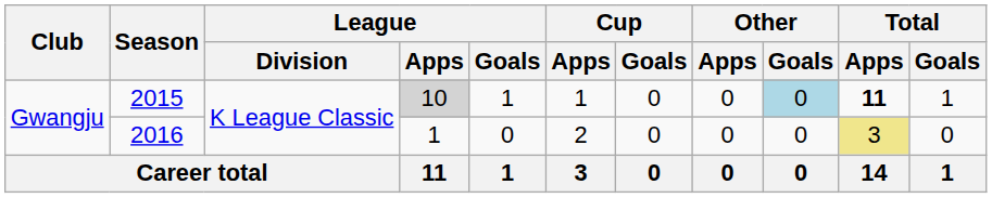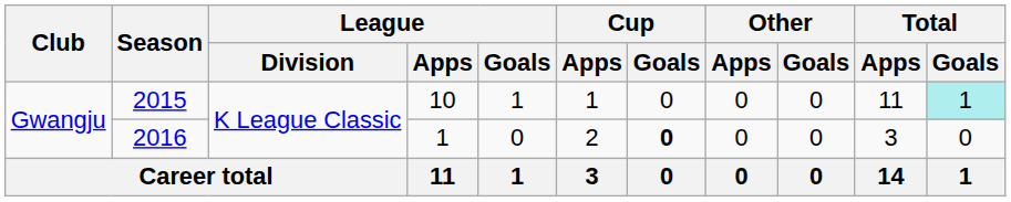2015 | League / Apps: lightgrey background -> no background
2015 | Other / Goals: lightblue background -> no background
2015 | Total / Apps: bold -> normal
2015 | Total / Goals: no background -> paleturquoise background
2016 | Cup / Goals: normal -> bold
2016 | Total / Apps: khaki background -> no background
